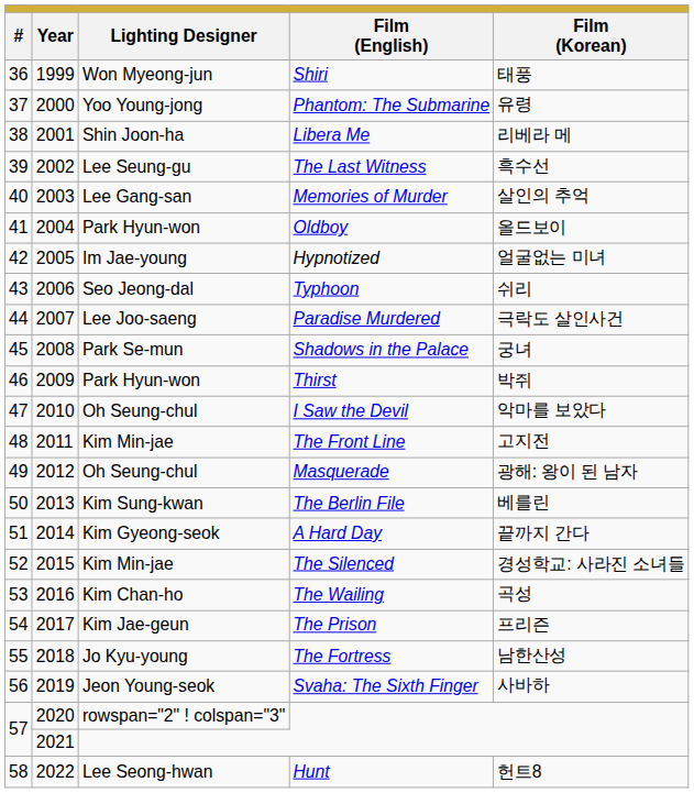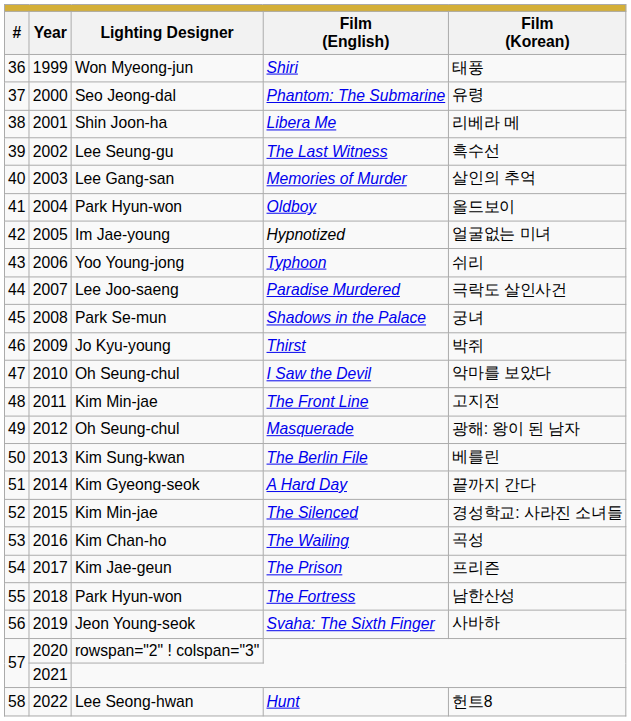Phantom: The Submarine | Lighting Designer: Yoo Young-jong -> Seo Jeong-dal
Typhoon | Lighting Designer: Seo Jeong-dal -> Yoo Young-jong
Thirst | Lighting Designer: Park Hyun-won -> Jo Kyu-young
The Fortress | Lighting Designer: Jo Kyu-young -> Park Hyun-won
